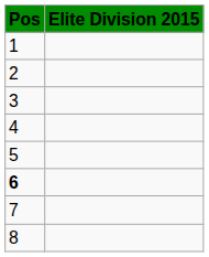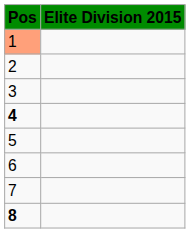1 | Pos: no background -> lightsalmon background
4 | Pos: normal -> bold
6 | Pos: bold -> normal
8 | Pos: normal -> bold
